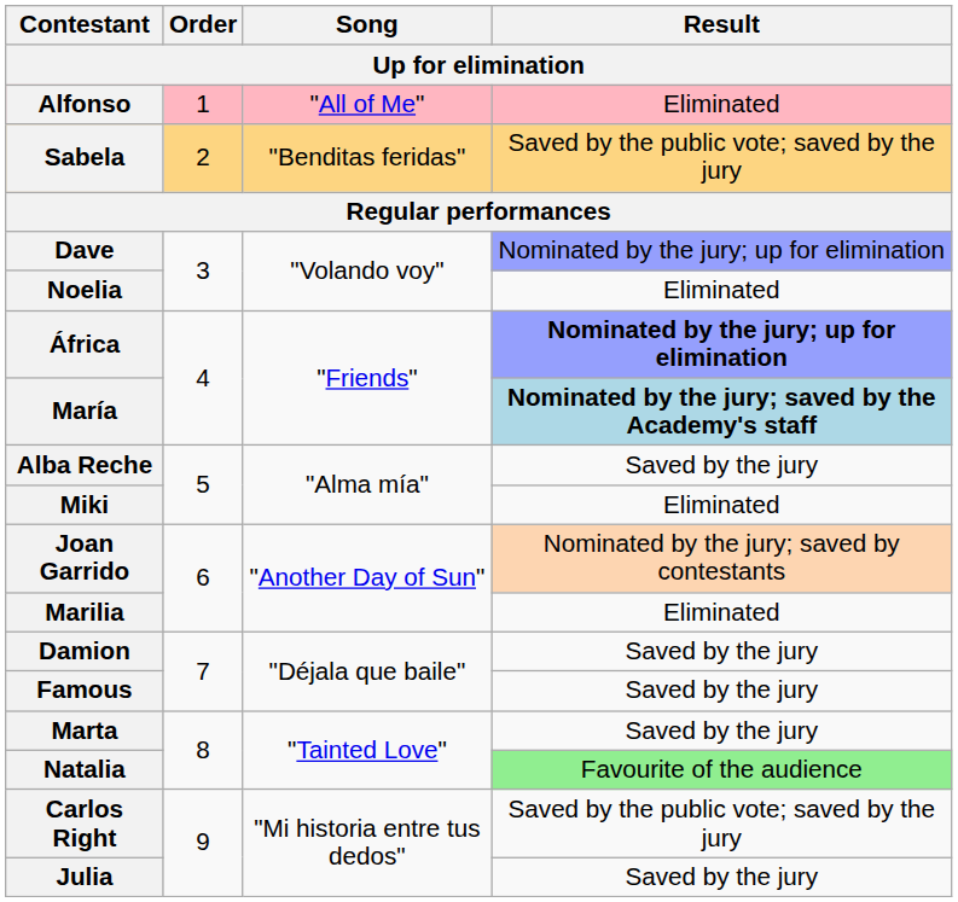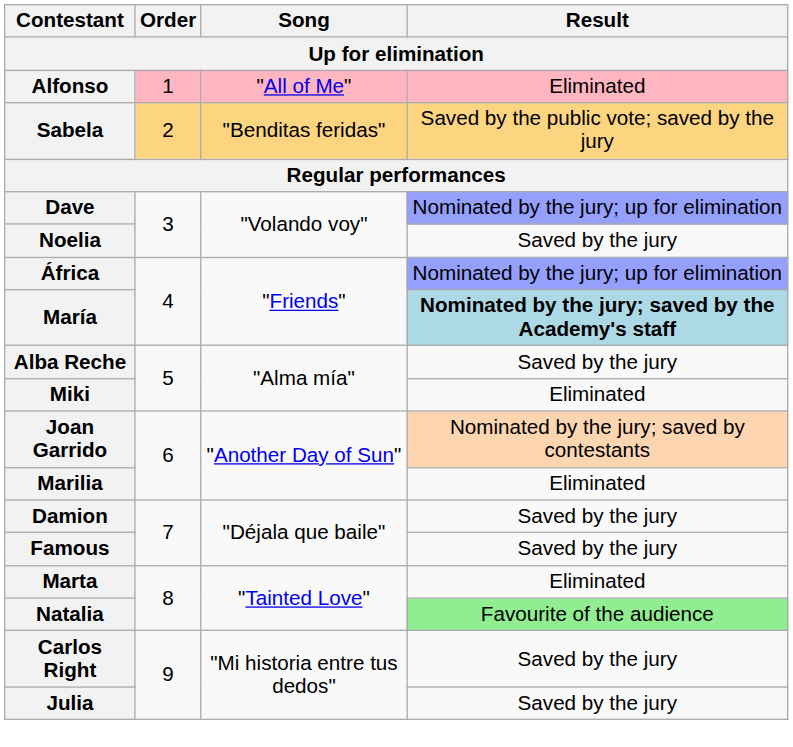Noelia | Result: Eliminated -> Saved by the jury
África | Result: bold -> normal
Marta | Result: Saved by the jury -> Eliminated
Carlos Right | Result: Saved by the public vote; saved by the jury -> Saved by the jury
